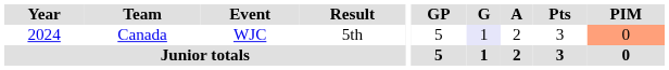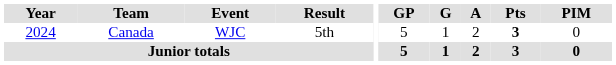Canada | G: lavender background -> no background
Canada | Pts: normal -> bold
Canada | PIM: lightsalmon background -> no background
